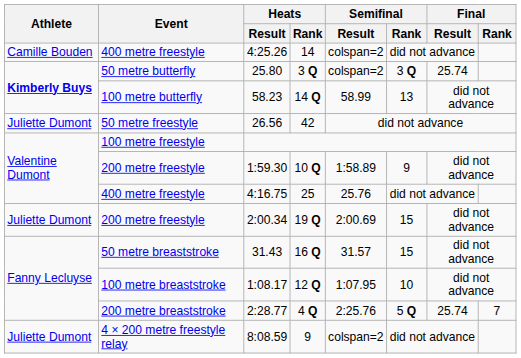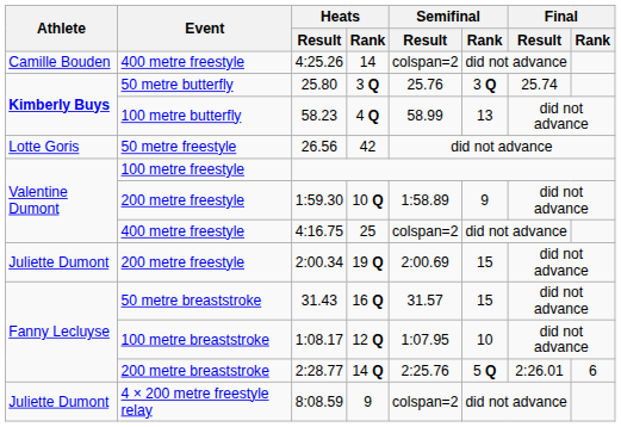25.80 | Semifinal / Result: colspan=2 -> 25.76
58.23 | Heats / Rank: 14 Q -> 4 Q
26.56 | Athlete: Juliette Dumont -> Lotte Goris
4:16.75 | Semifinal / Result: 25.76 -> colspan=2
2:28.77 | Heats / Rank: 4 Q -> 14 Q
2:28.77 | Final / Result: 25.74 -> 2:26.01
2:28.77 | Final / Rank: 7 -> 6
